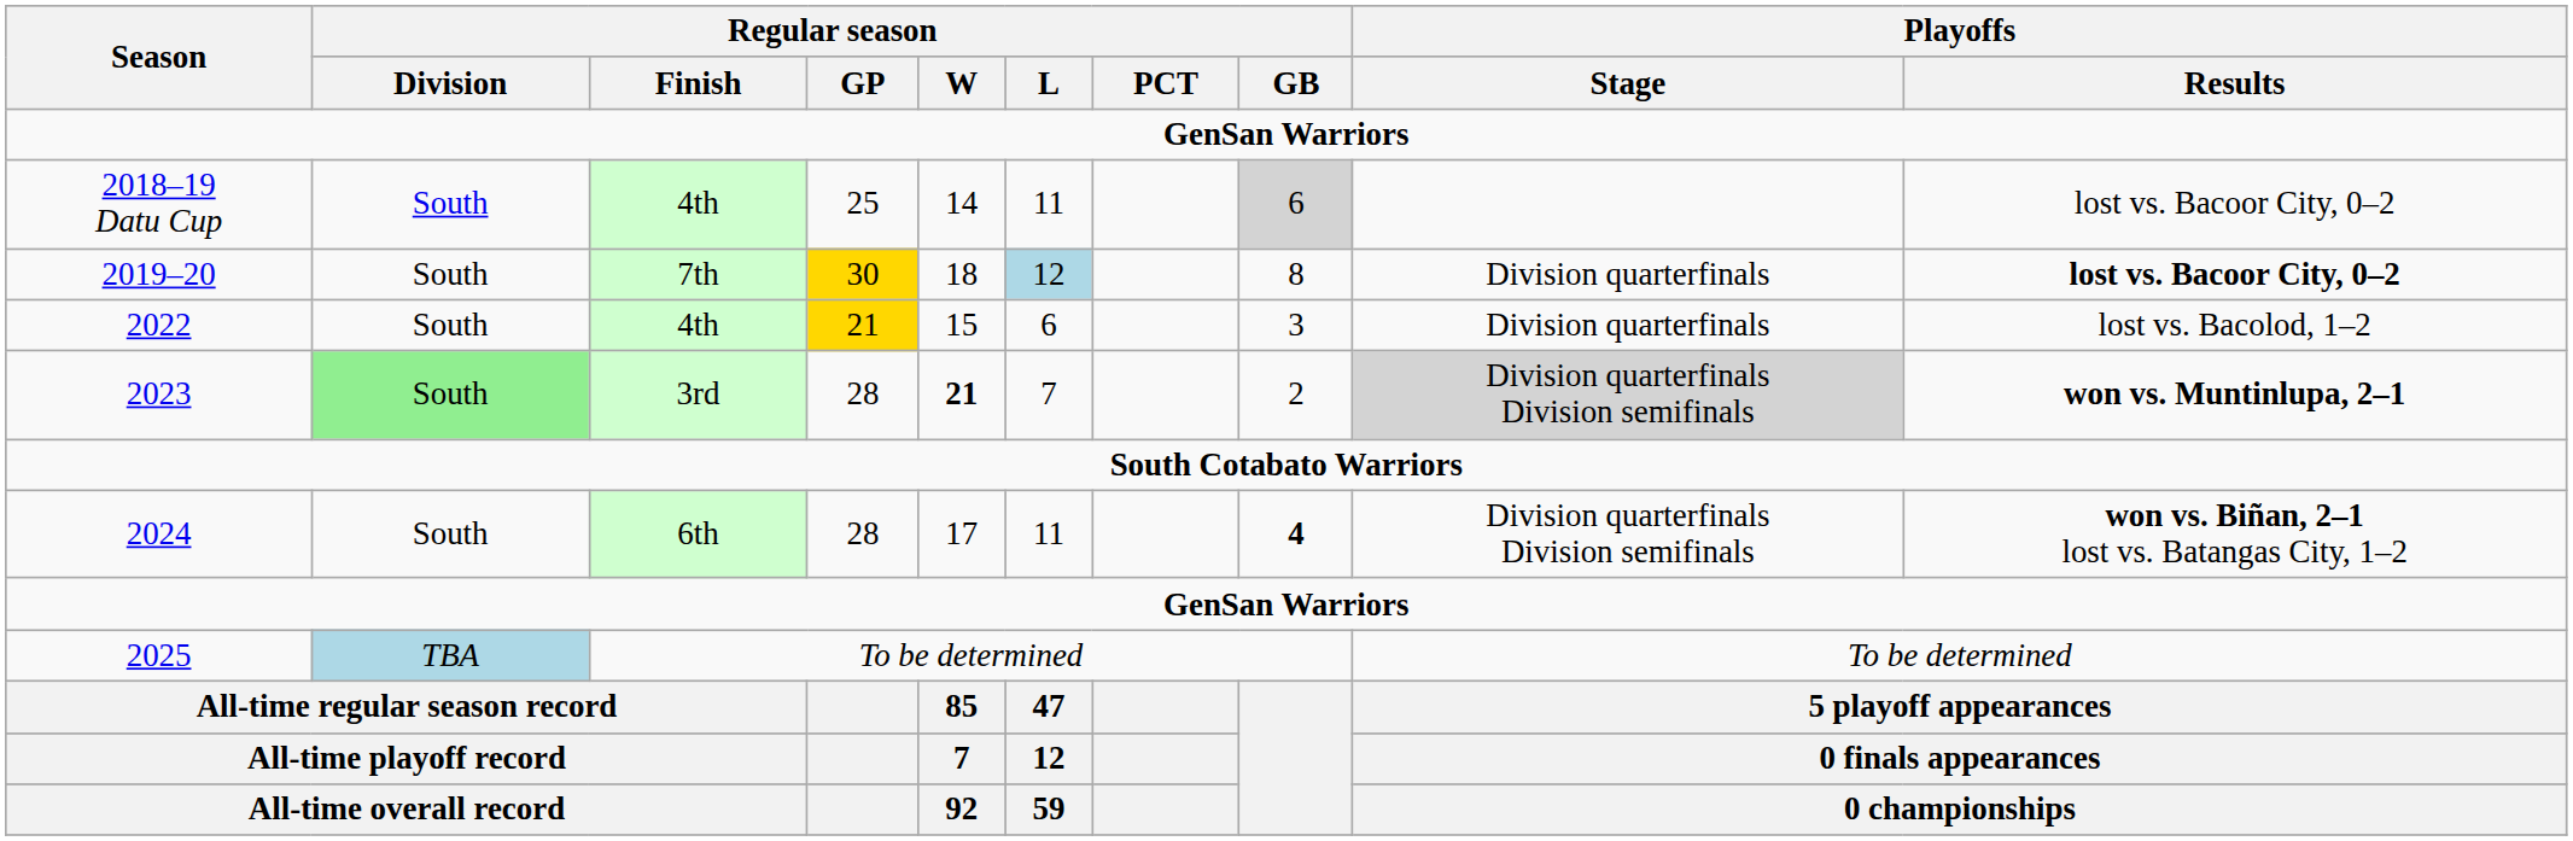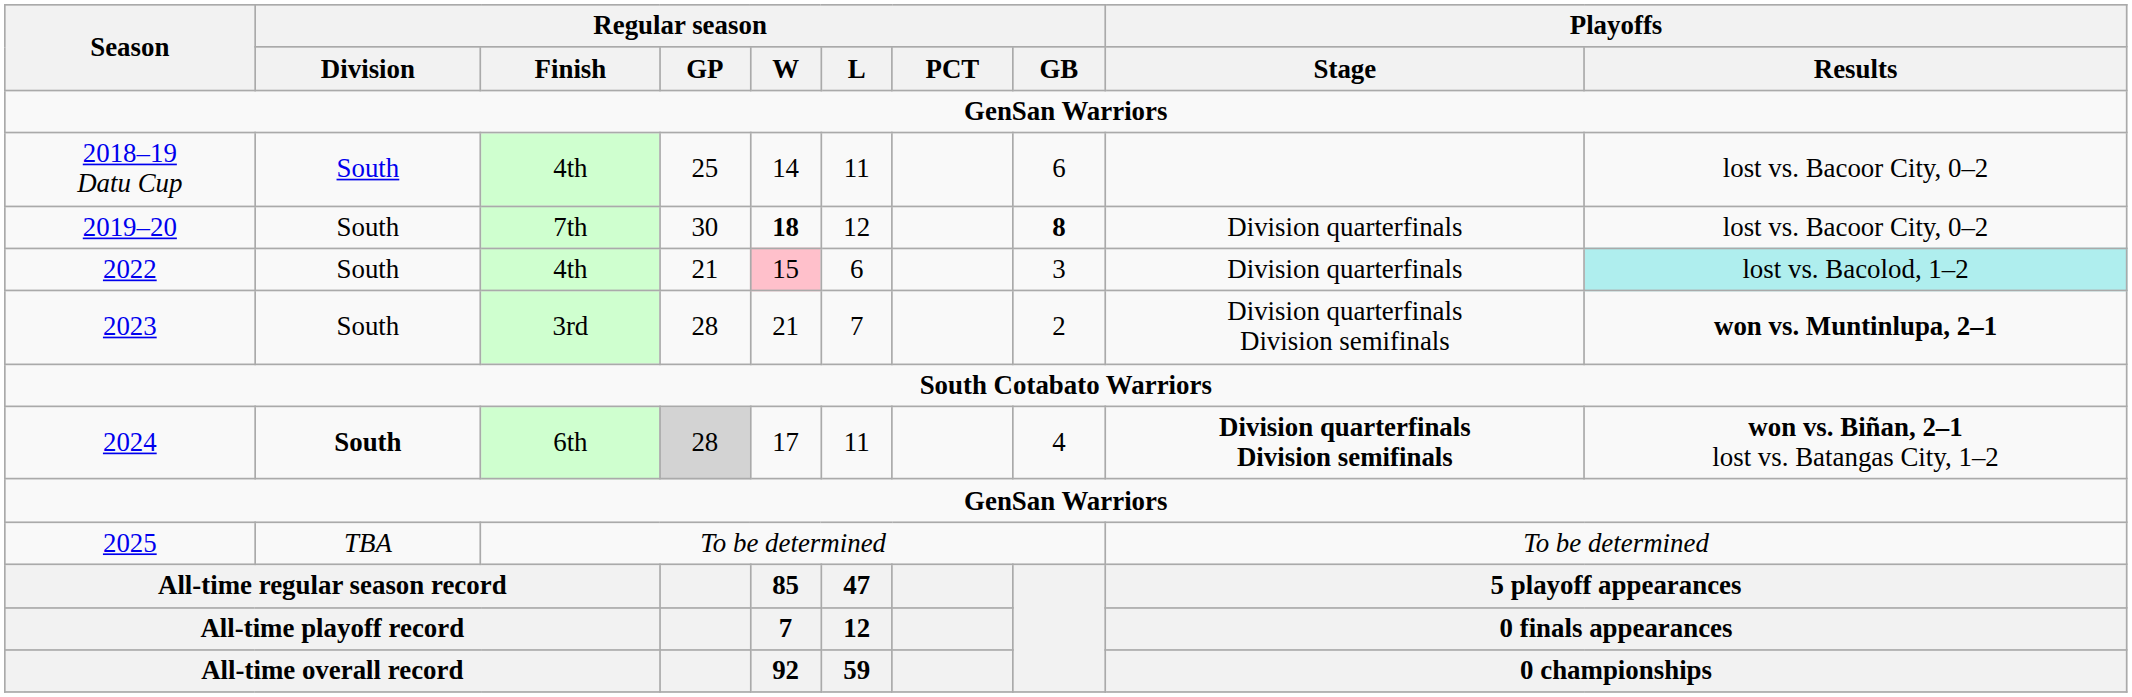2018–19 Datu Cup | Regular season / GB: lightgrey background -> no background
2019–20 | Regular season / GP: gold background -> no background
2019–20 | Regular season / W: normal -> bold
2019–20 | Regular season / L: lightblue background -> no background
2019–20 | Regular season / GB: normal -> bold
2019–20 | Playoffs / Results: bold -> normal
2022 | Regular season / GP: gold background -> no background
2022 | Regular season / W: no background -> pink background
2022 | Playoffs / Results: no background -> paleturquoise background
2023 | Regular season / Division: lightgreen background -> no background
2023 | Regular season / W: bold -> normal
2023 | Playoffs / Stage: lightgrey background -> no background
2024 | Regular season / Division: normal -> bold
2024 | Regular season / GP: no background -> lightgrey background
2024 | Regular season / GB: bold -> normal
2024 | Playoffs / Stage: normal -> bold
2025 | Regular season / Division: lightblue background -> no background
